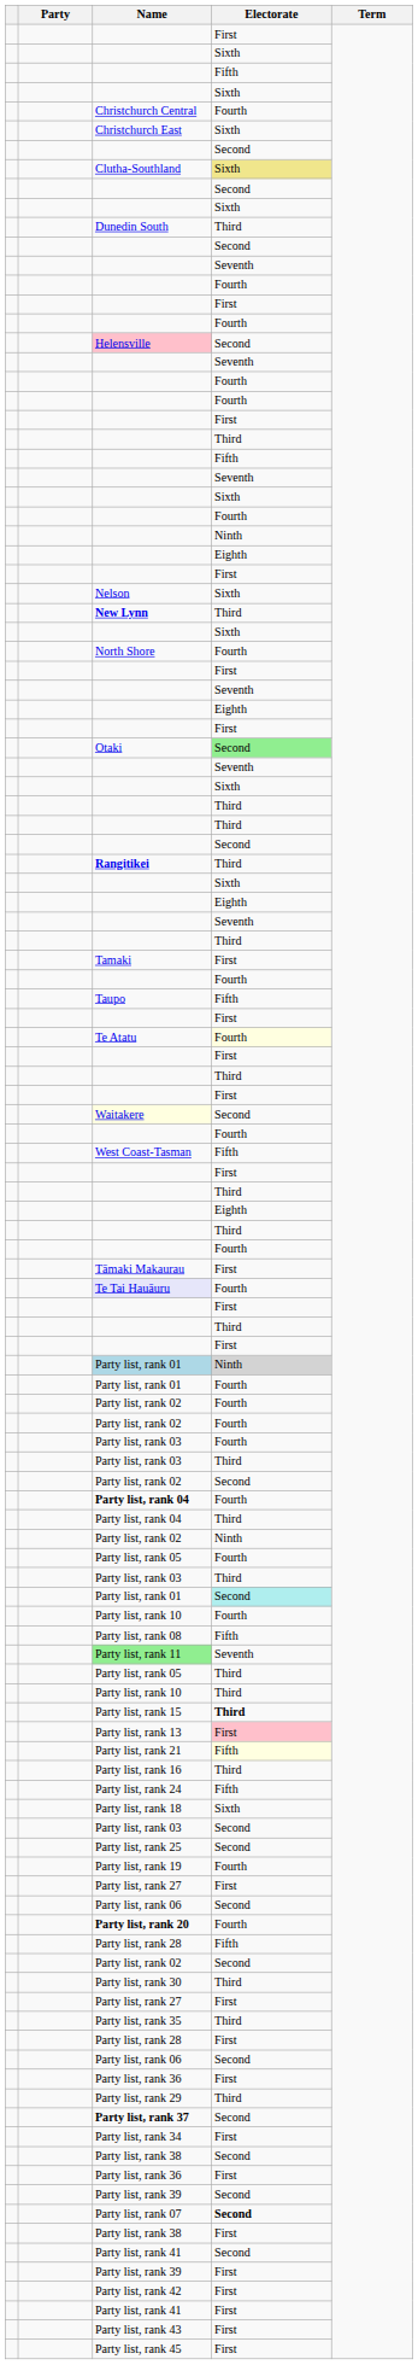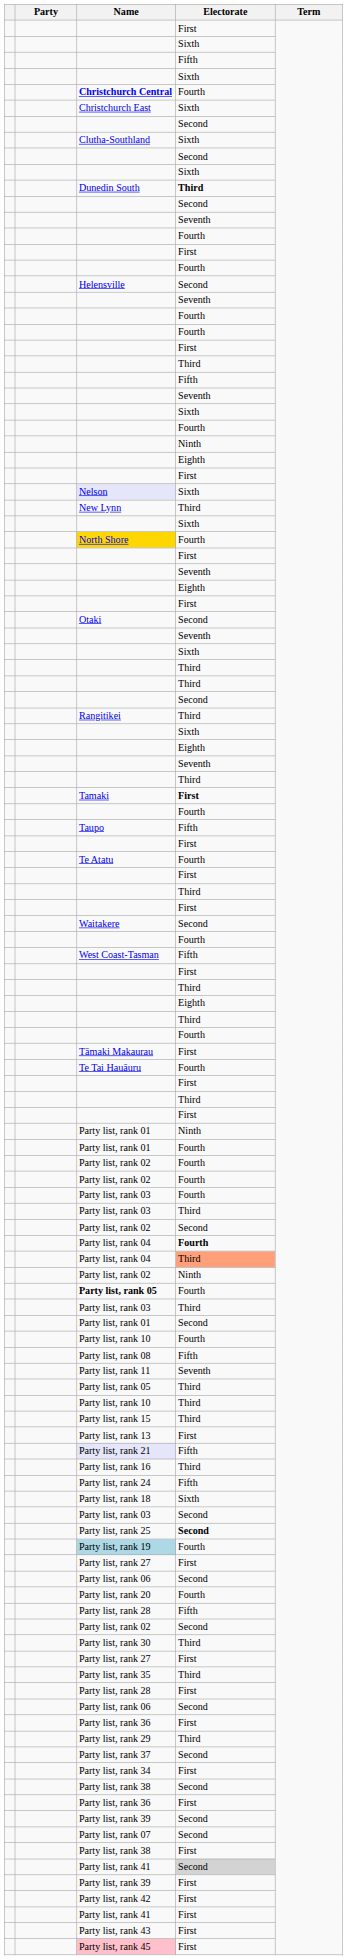Christchurch Central | Name: normal -> bold
Clutha-Southland | Electorate: khaki background -> no background
Dunedin South | Electorate: normal -> bold
Helensville | Name: pink background -> no background
Nelson | Name: no background -> lavender background
New Lynn | Name: bold -> normal
North Shore | Name: no background -> gold background
Otaki | Electorate: lightgreen background -> no background
Rangitikei | Name: bold -> normal
Tamaki | Electorate: normal -> bold
Te Atatu | Electorate: lightyellow background -> no background
Waitakere | Name: lightyellow background -> no background
Te Tai Hauāuru | Name: lavender background -> no background
Party list, rank 01 / Ninth | Name: lightblue background -> no background
Party list, rank 01 / Ninth | Electorate: lightgrey background -> no background
Party list, rank 04 / Fourth | Name: bold -> normal
Party list, rank 04 / Fourth | Electorate: normal -> bold
Party list, rank 04 / Third | Electorate: no background -> lightsalmon background
Party list, rank 05 / Fourth | Name: normal -> bold
Party list, rank 01 / Second | Electorate: paleturquoise background -> no background
Party list, rank 11 | Name: lightgreen background -> no background
Party list, rank 15 | Electorate: bold -> normal
Party list, rank 13 | Electorate: pink background -> no background
Party list, rank 21 | Name: no background -> lavender background
Party list, rank 21 | Electorate: lightyellow background -> no background
Party list, rank 25 | Electorate: normal -> bold
Party list, rank 19 | Name: no background -> lightblue background
Party list, rank 20 | Name: bold -> normal
Party list, rank 37 | Name: bold -> normal
Party list, rank 07 | Electorate: bold -> normal
Party list, rank 41 / Second | Electorate: no background -> lightgrey background
Party list, rank 45 | Name: no background -> pink background
